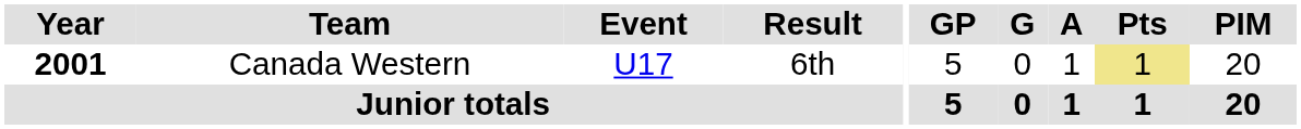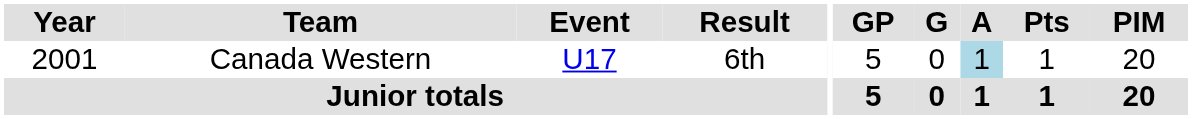Canada Western | Year: bold -> normal
Canada Western | A: no background -> lightblue background
Canada Western | Pts: khaki background -> no background
